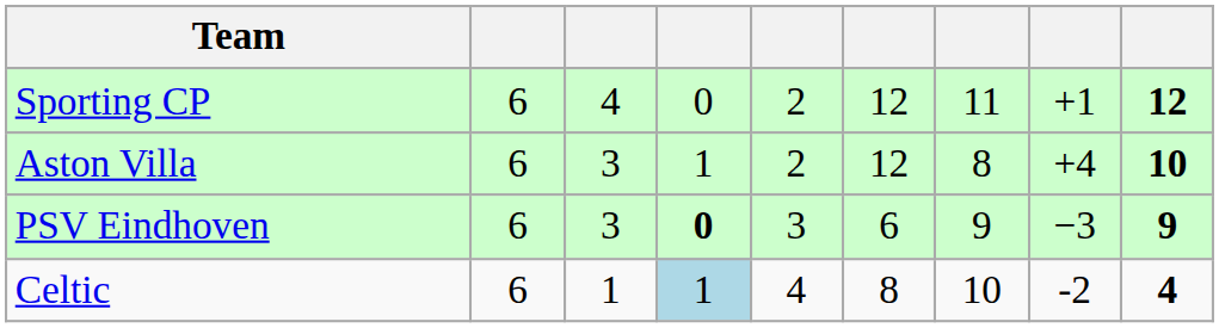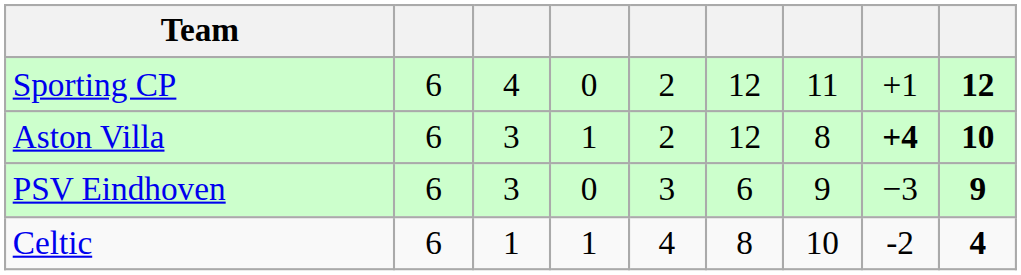Aston Villa | column 8: normal -> bold
PSV Eindhoven | column 4: bold -> normal
Celtic | column 4: lightblue background -> no background
